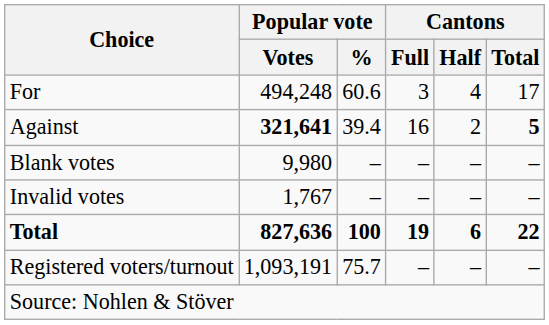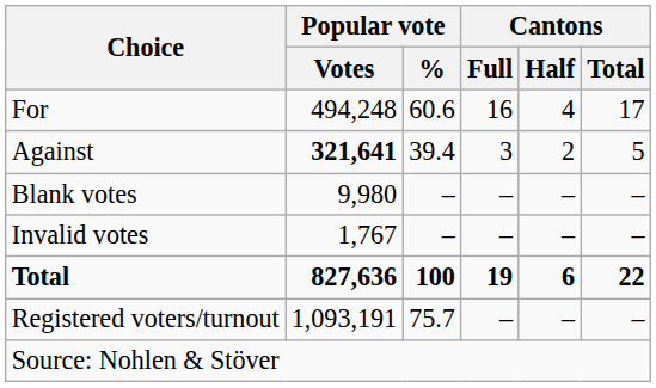For | Cantons / Full: 3 -> 16
Against | Cantons / Full: 16 -> 3
Against | Cantons / Total: bold -> normal
